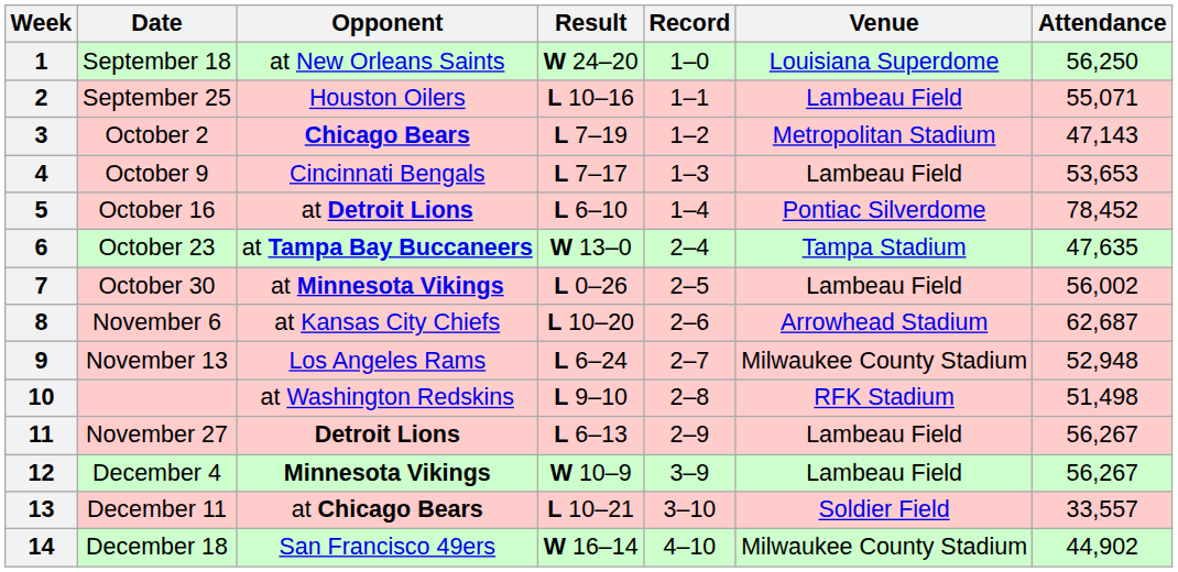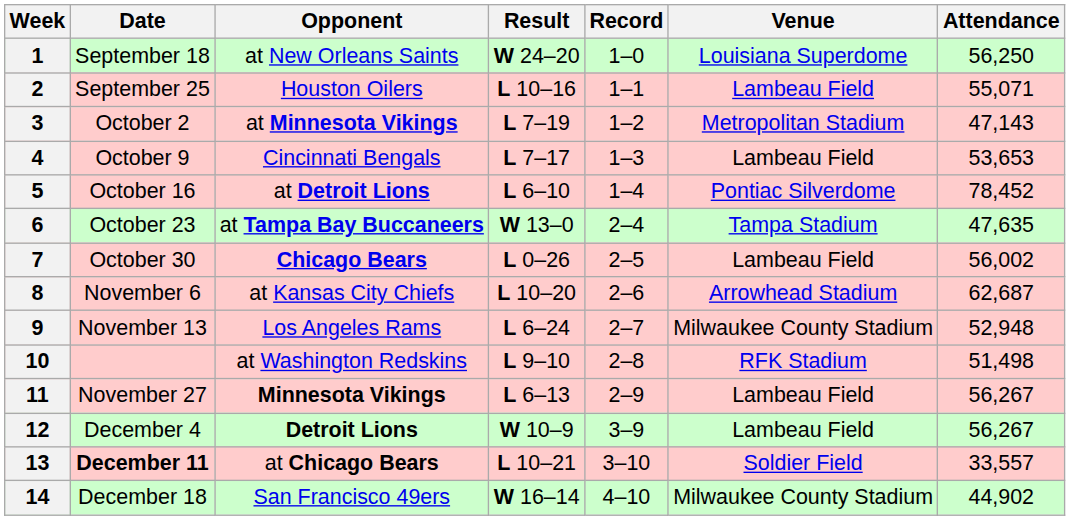3 | Opponent: Chicago Bears -> at Minnesota Vikings
7 | Opponent: at Minnesota Vikings -> Chicago Bears
11 | Opponent: Detroit Lions -> Minnesota Vikings
12 | Opponent: Minnesota Vikings -> Detroit Lions
13 | Date: normal -> bold
